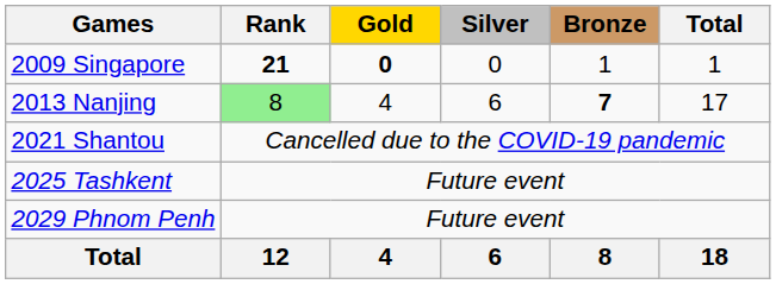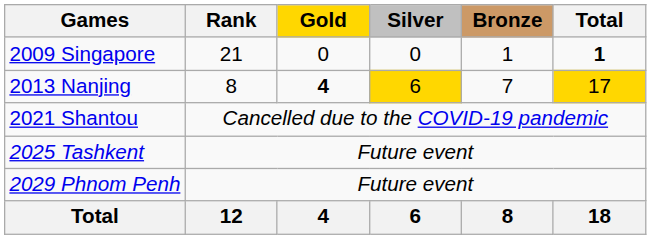2009 Singapore | Rank: bold -> normal
2009 Singapore | Gold: bold -> normal
2009 Singapore | Total: normal -> bold
2013 Nanjing | Rank: lightgreen background -> no background
2013 Nanjing | Gold: normal -> bold
2013 Nanjing | Silver: no background -> gold background
2013 Nanjing | Bronze: bold -> normal
2013 Nanjing | Total: no background -> gold background
